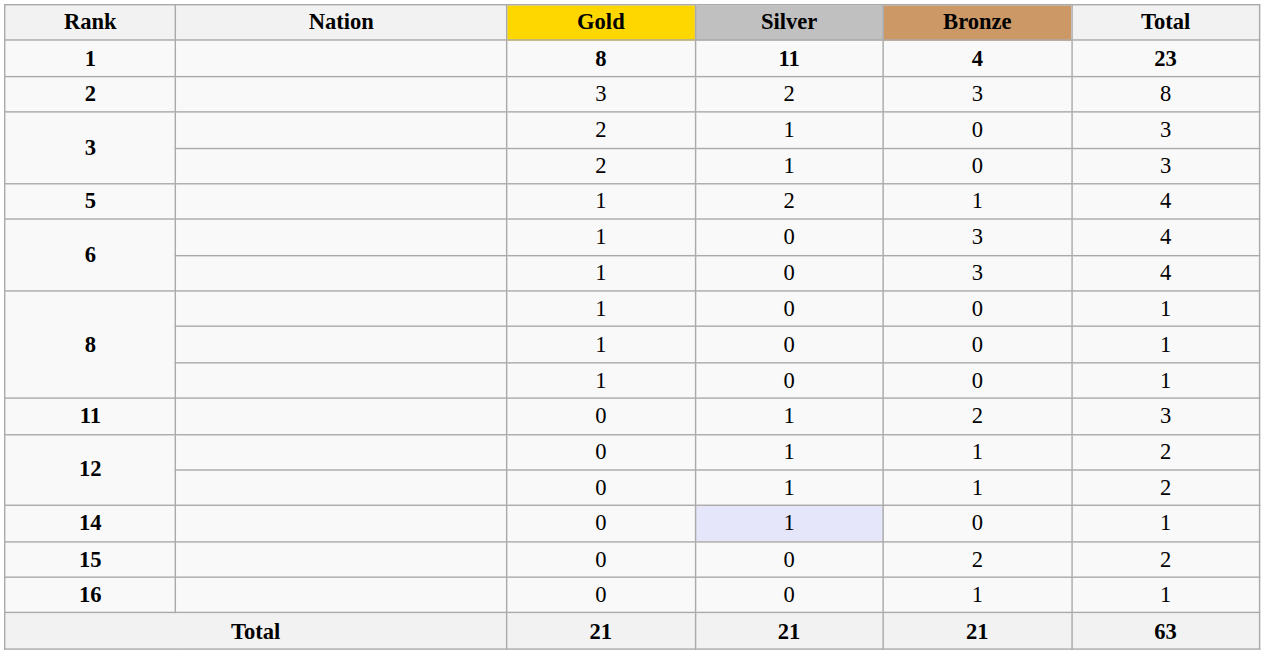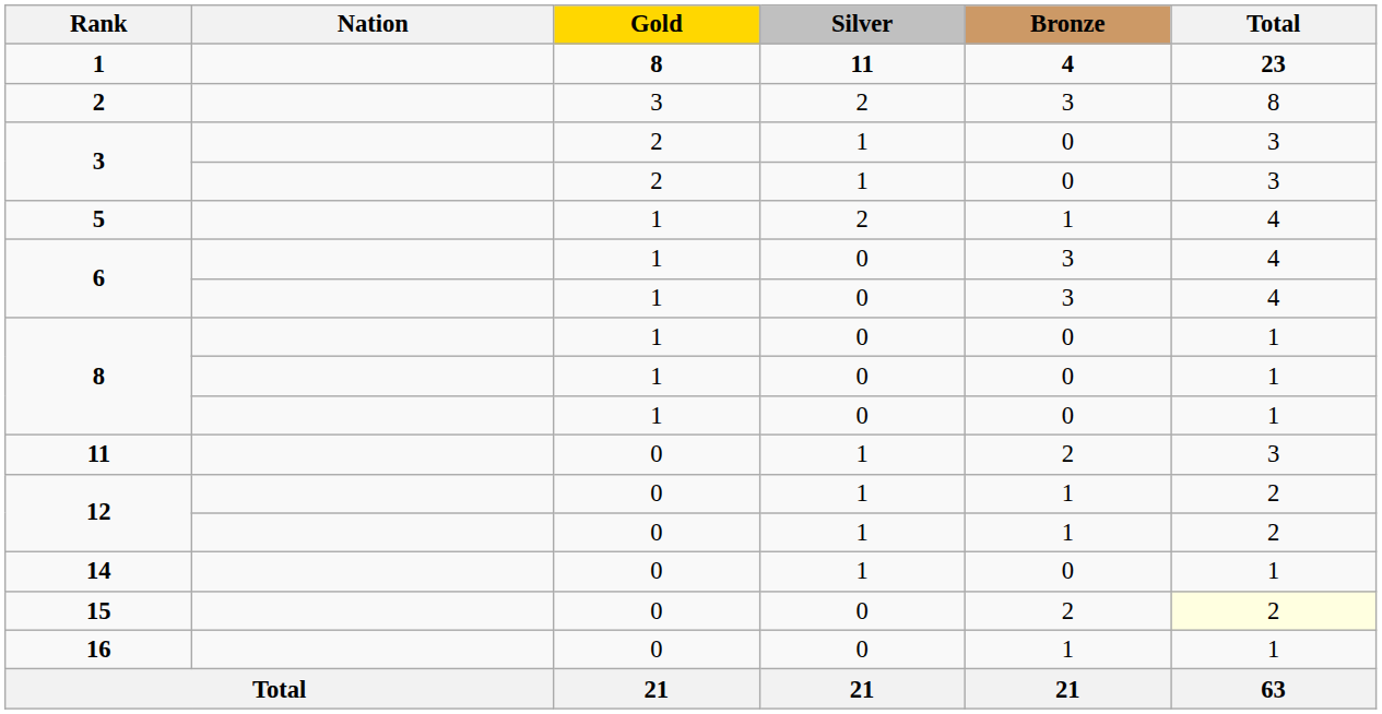14 | Silver: lavender background -> no background
15 | Total: no background -> lightyellow background
